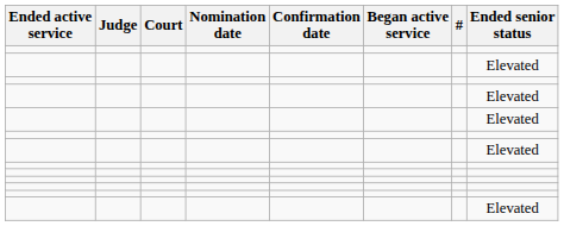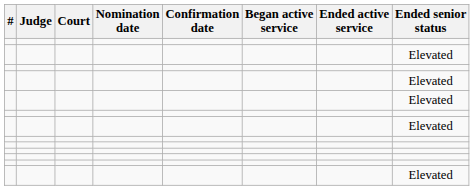columns swapped: # <-> Ended active service
